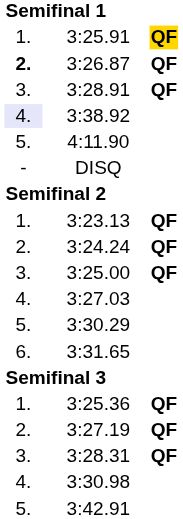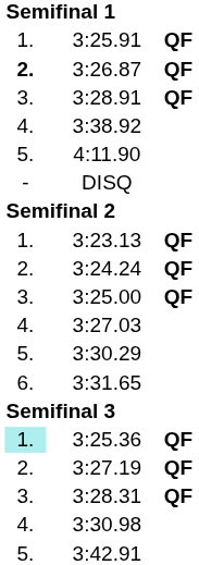3:25.91 | column 3: gold background -> no background
3:38.92 | column 1: lavender background -> no background
3:25.36 | column 1: no background -> paleturquoise background
